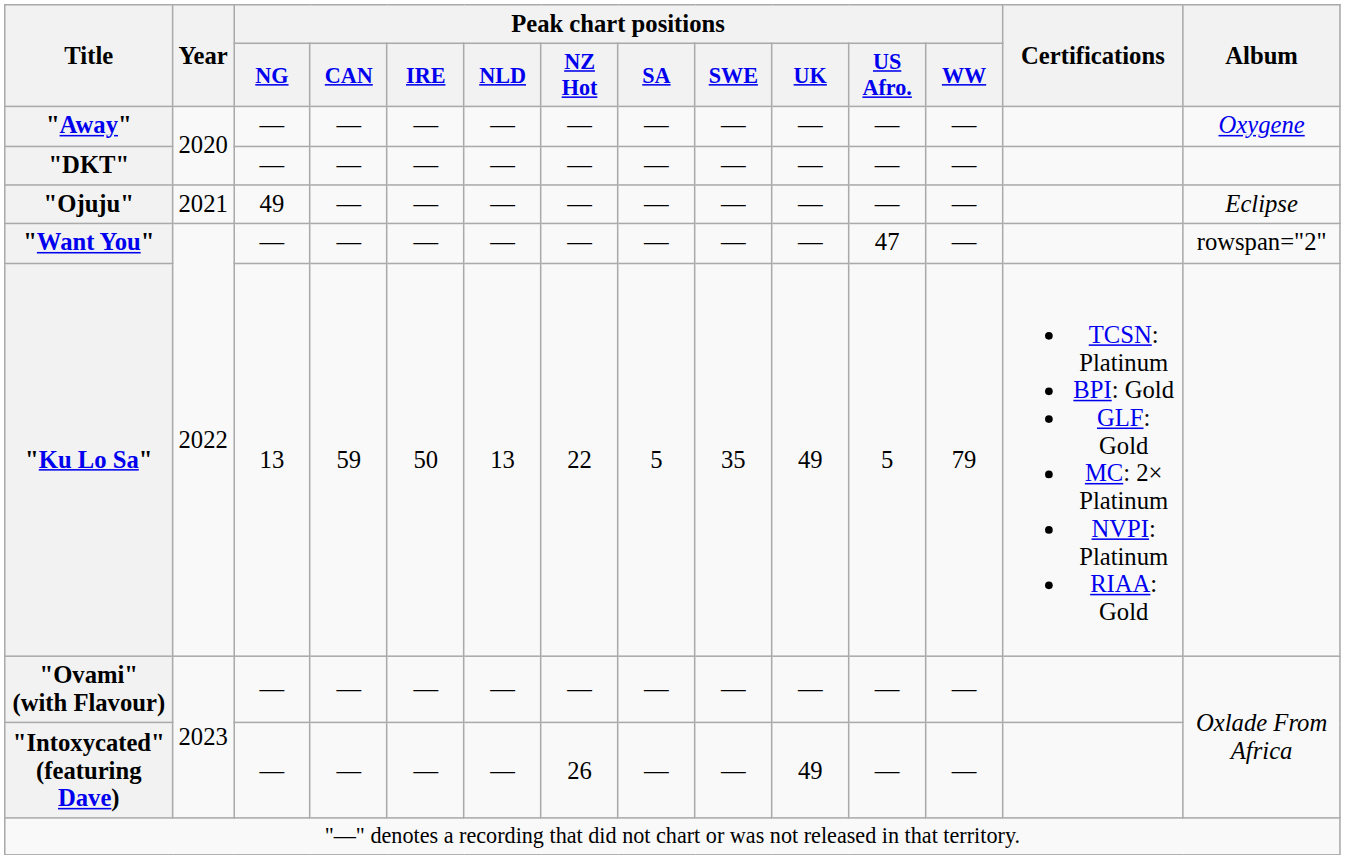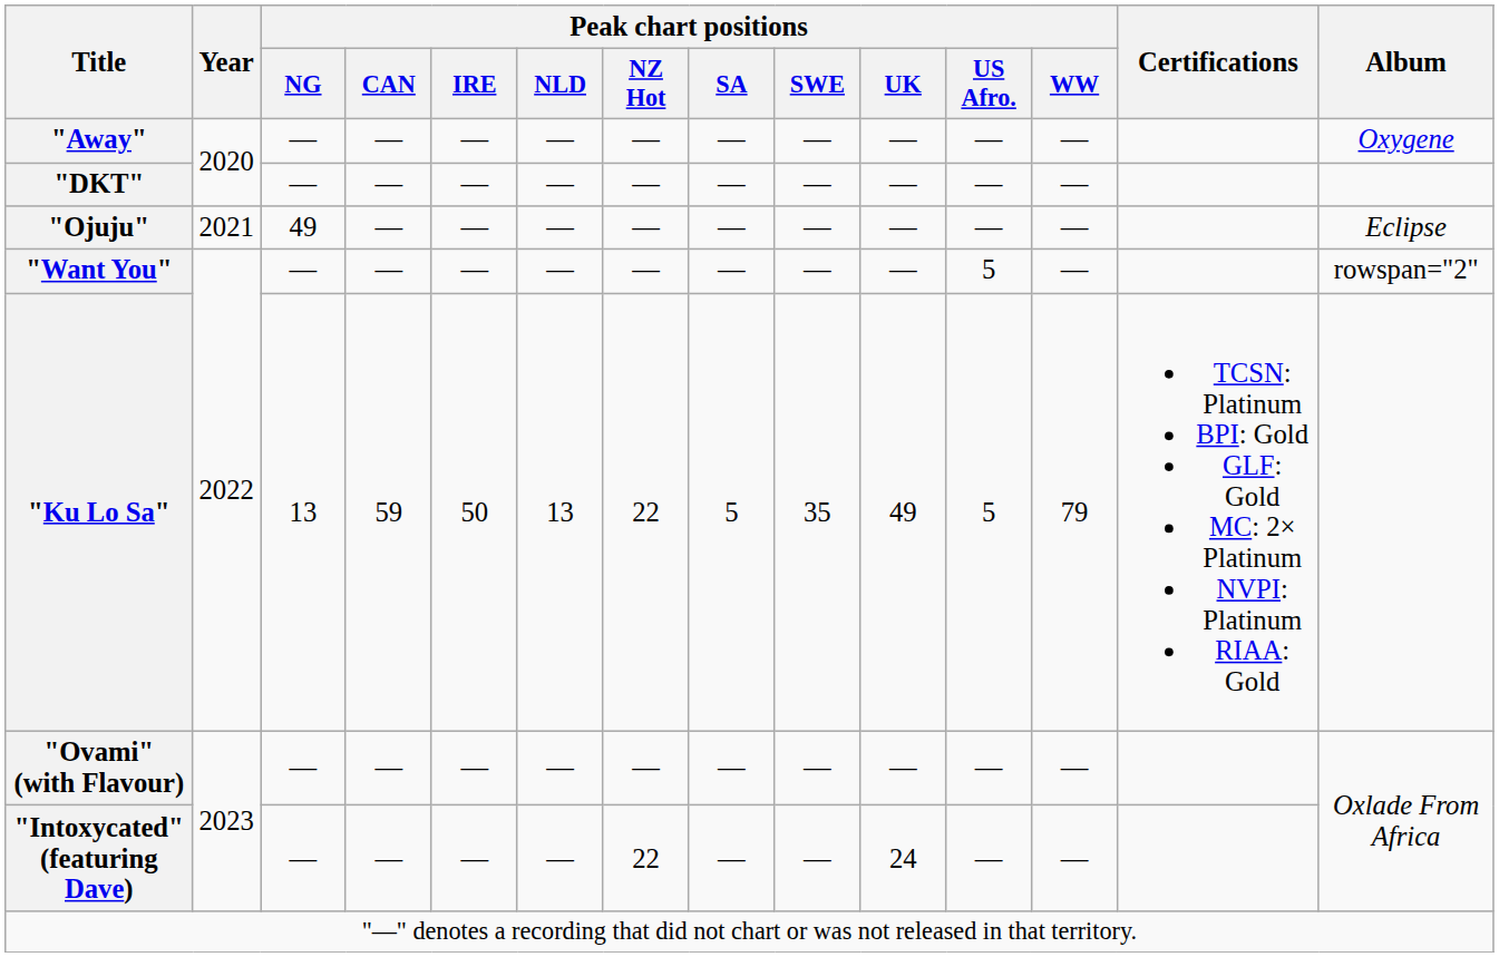"Want You" | Peak chart positions / US Afro.: 47 -> 5
"Intoxycated" (featuring Dave) | Peak chart positions / NZ Hot: 26 -> 22
"Intoxycated" (featuring Dave) | Peak chart positions / UK: 49 -> 24
